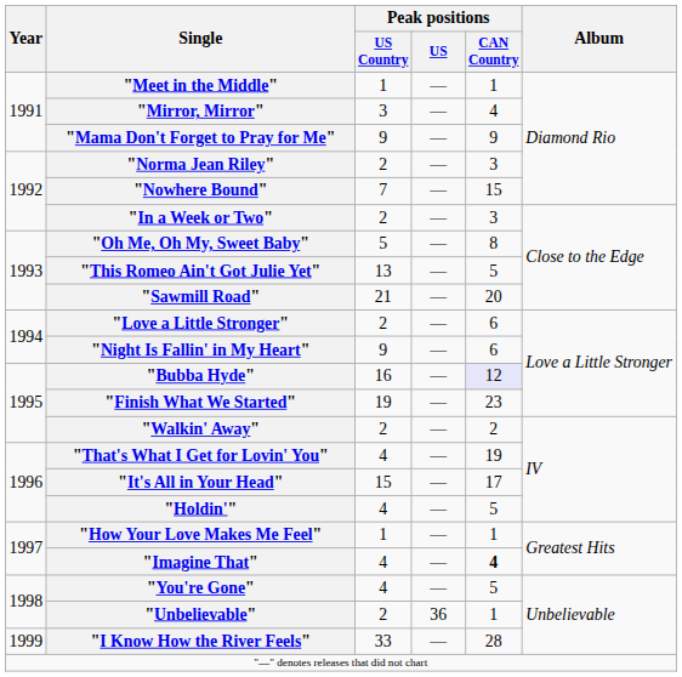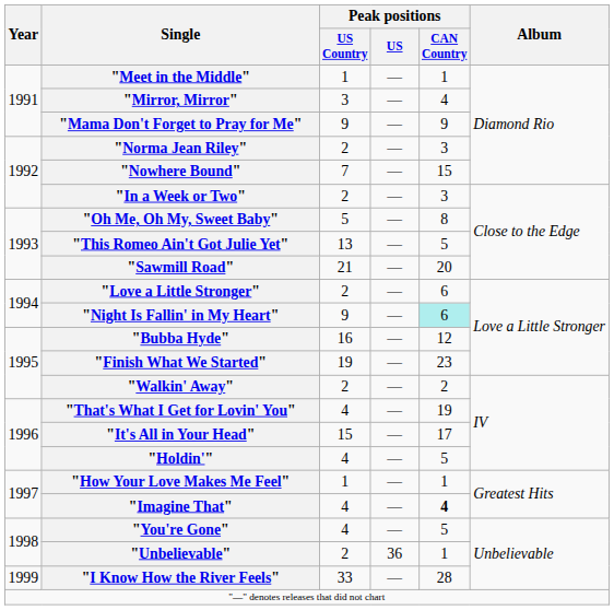"Night Is Fallin' in My Heart" | Peak positions / CAN Country: no background -> paleturquoise background
"Bubba Hyde" | Peak positions / CAN Country: lavender background -> no background
